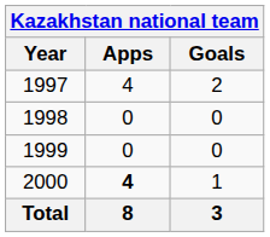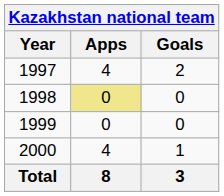1998 | Apps: no background -> khaki background
2000 | Apps: bold -> normal
